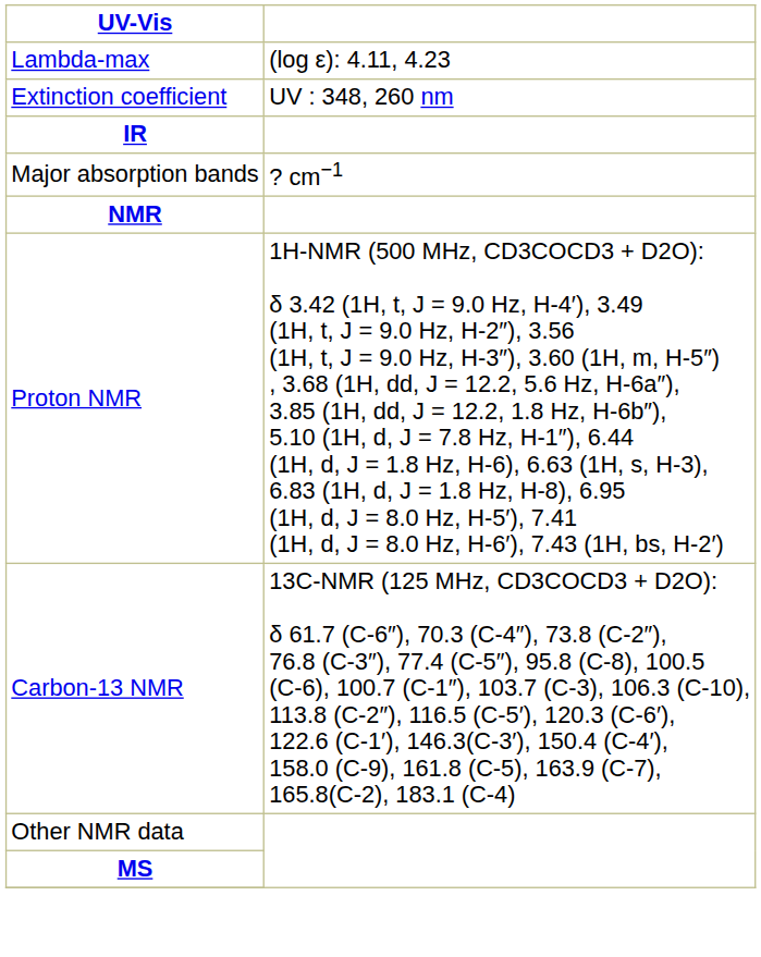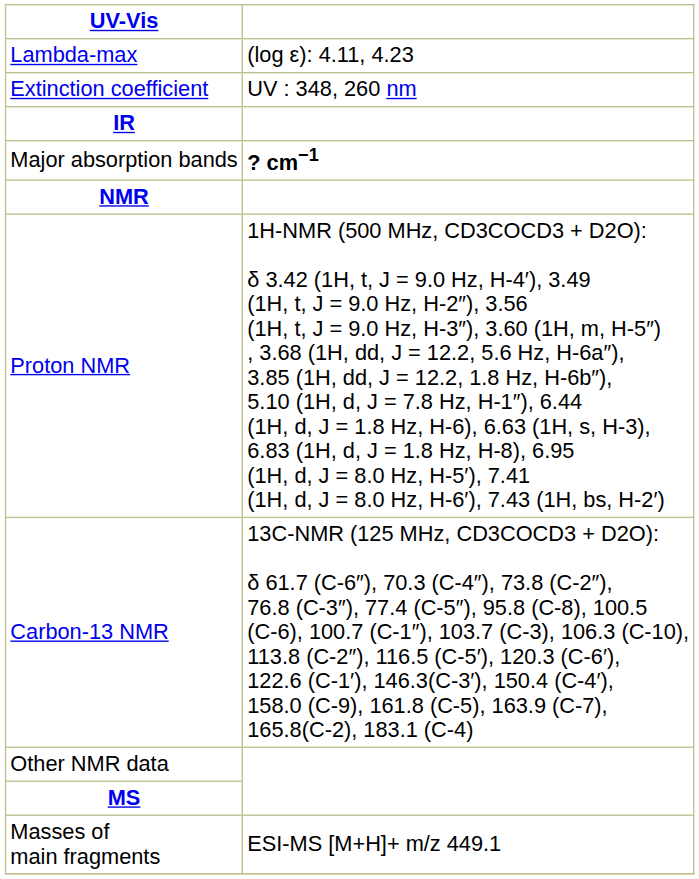Major absorption bands | column 2: normal -> bold
+ row: Masses of main fragments | ESI-MS [M+H]+ m/z 449.1
